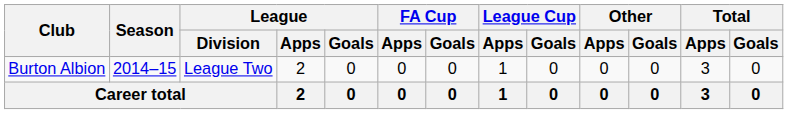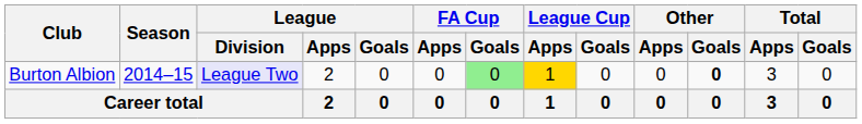Burton Albion | League / Division: no background -> lavender background
Burton Albion | FA Cup / Goals: no background -> lightgreen background
Burton Albion | League Cup / Apps: no background -> gold background
Burton Albion | Other / Goals: normal -> bold
